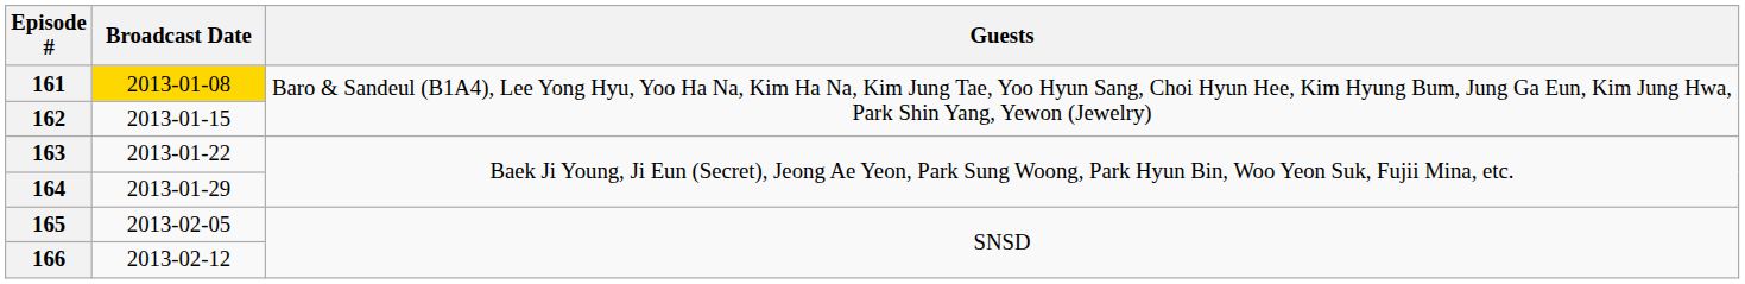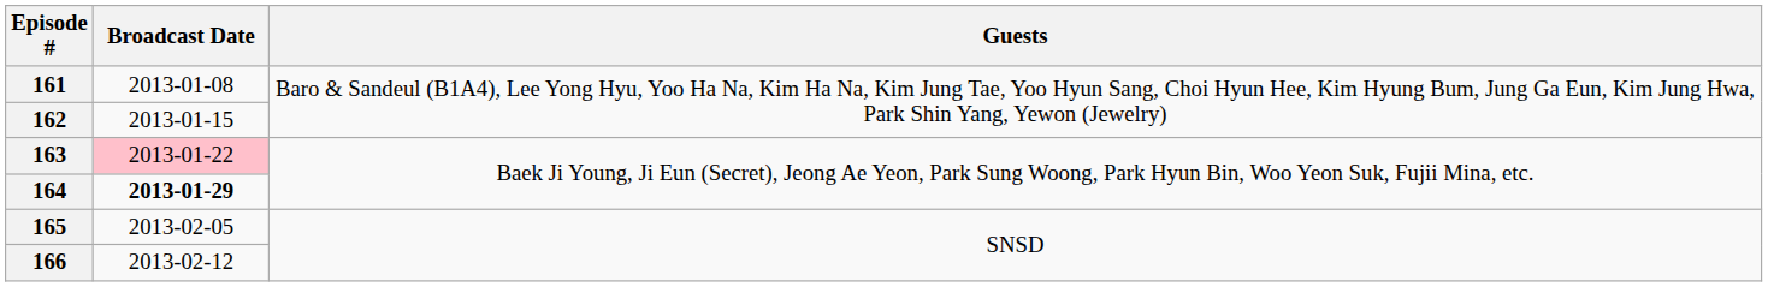161 | Broadcast Date: gold background -> no background
163 | Broadcast Date: no background -> pink background
164 | Broadcast Date: normal -> bold
